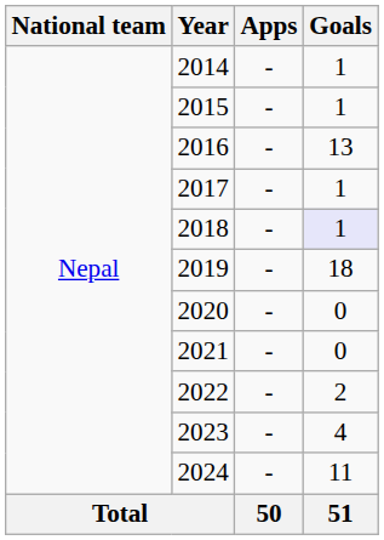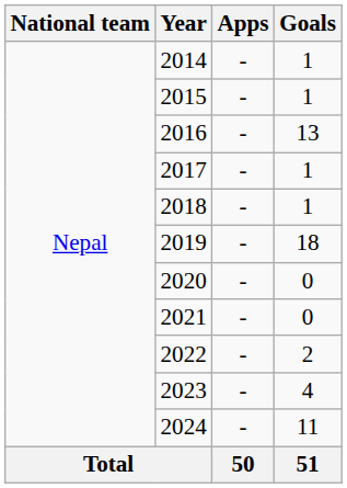2018 | Goals: lavender background -> no background
